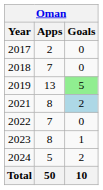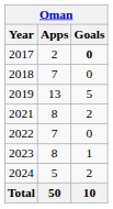2017 | Goals: normal -> bold
2019 | Goals: lightgreen background -> no background
2021 | Goals: lightblue background -> no background
